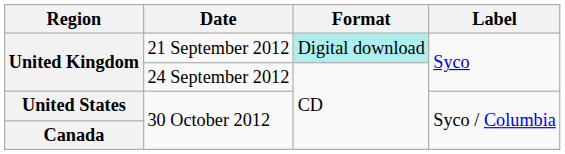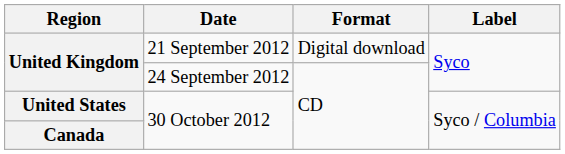21 September 2012 | Format: paleturquoise background -> no background
